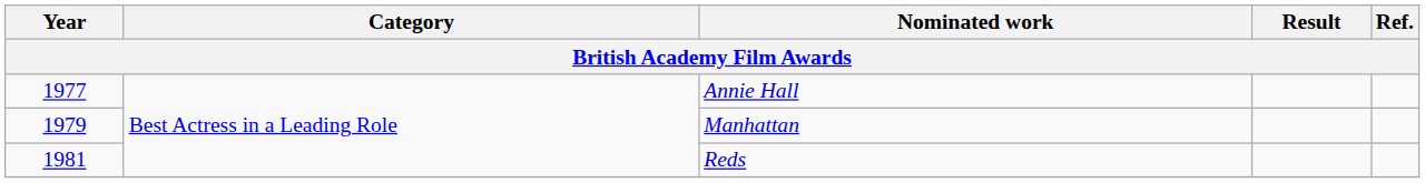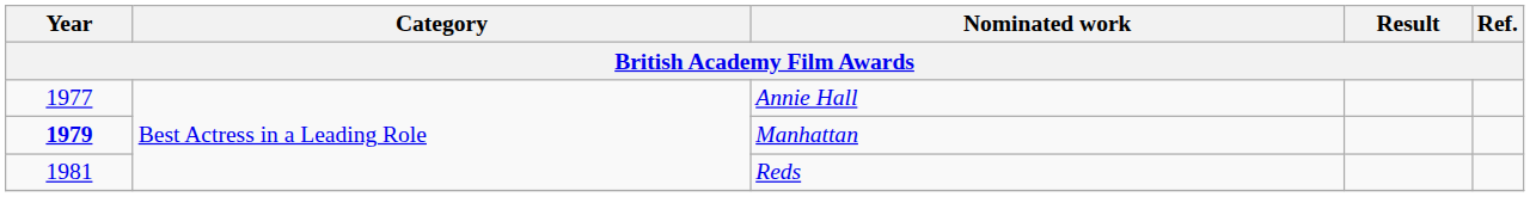Manhattan | Year: normal -> bold
